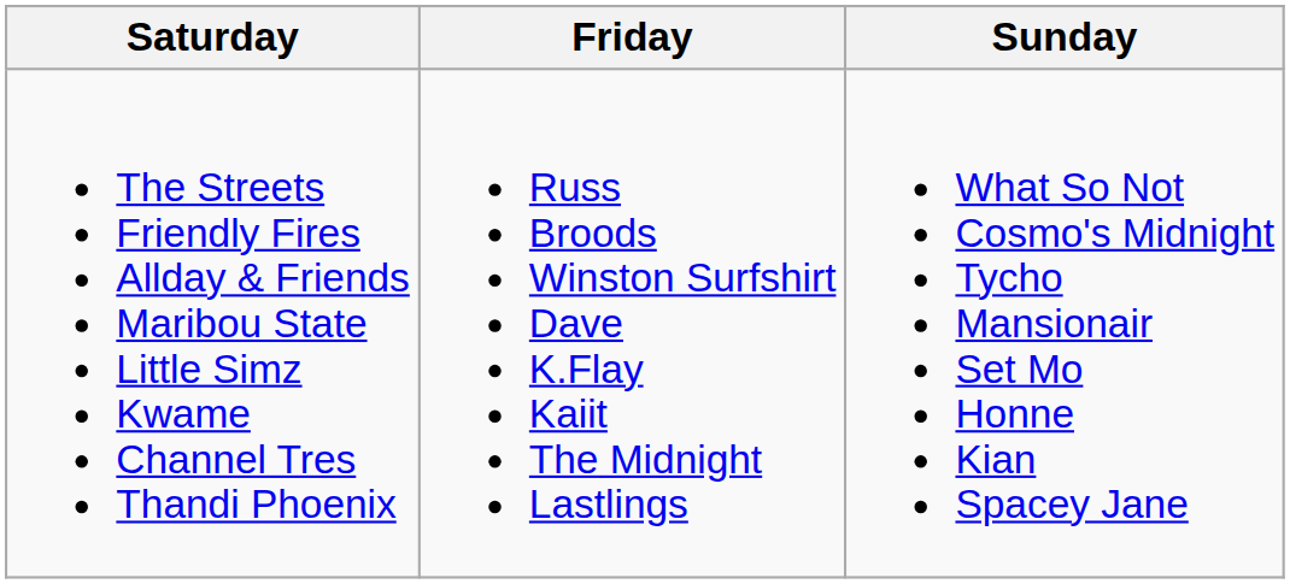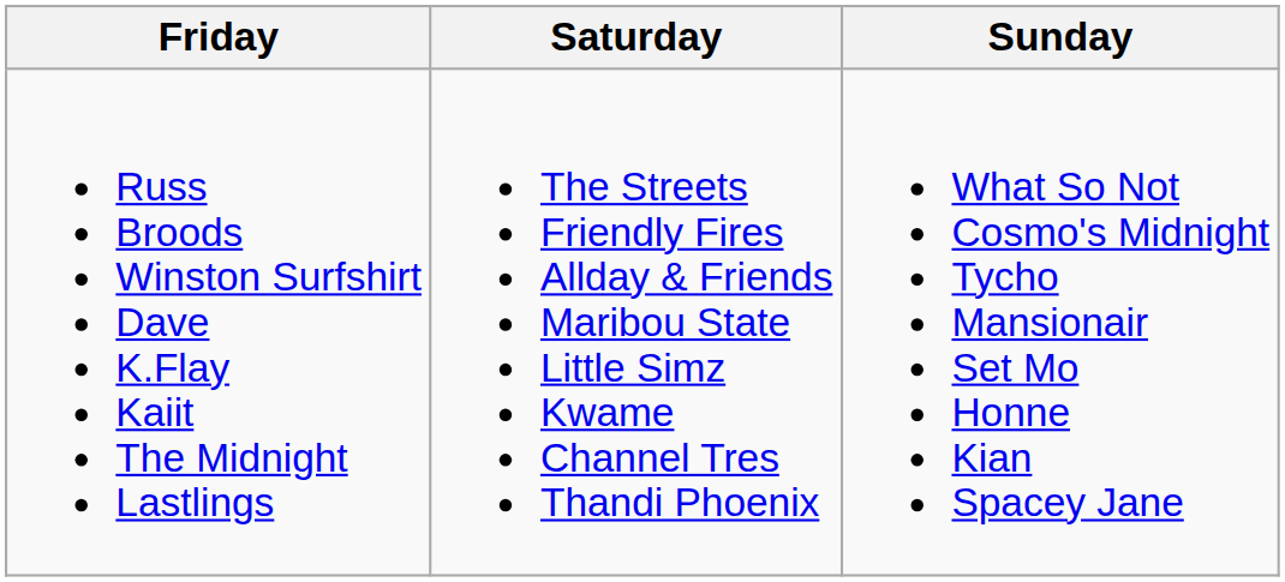columns swapped: Friday <-> Saturday
